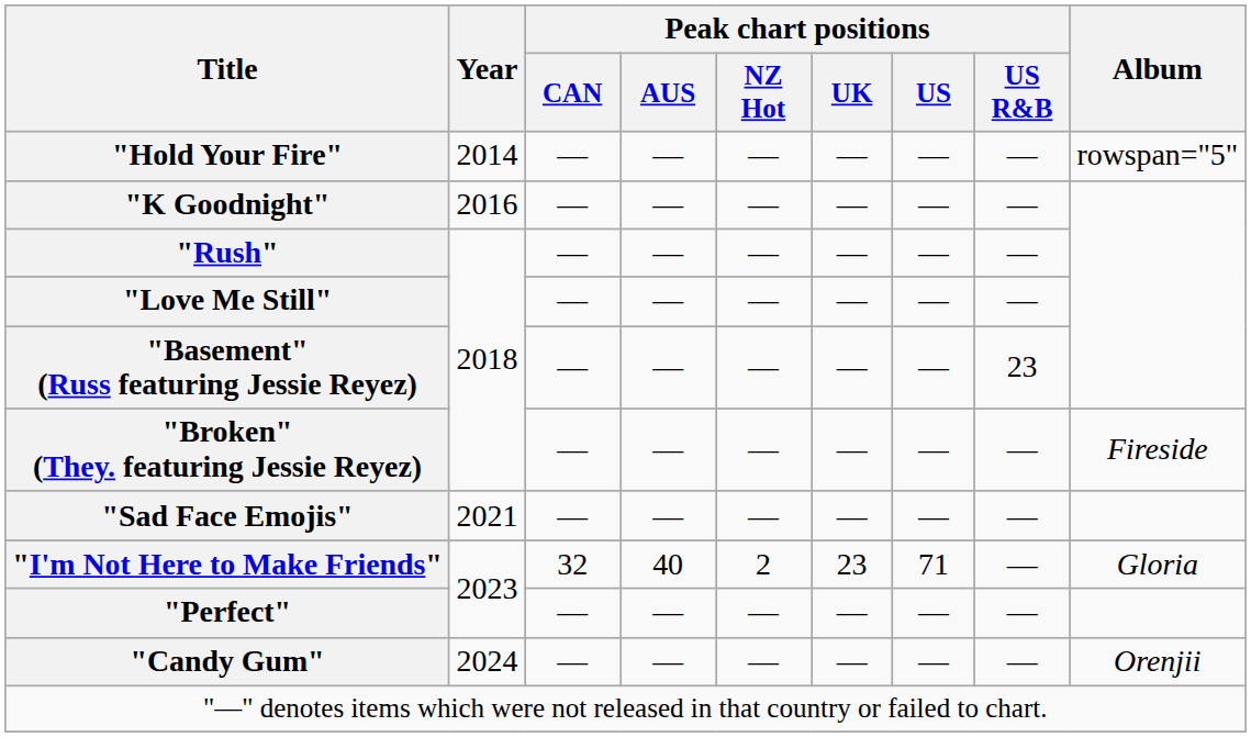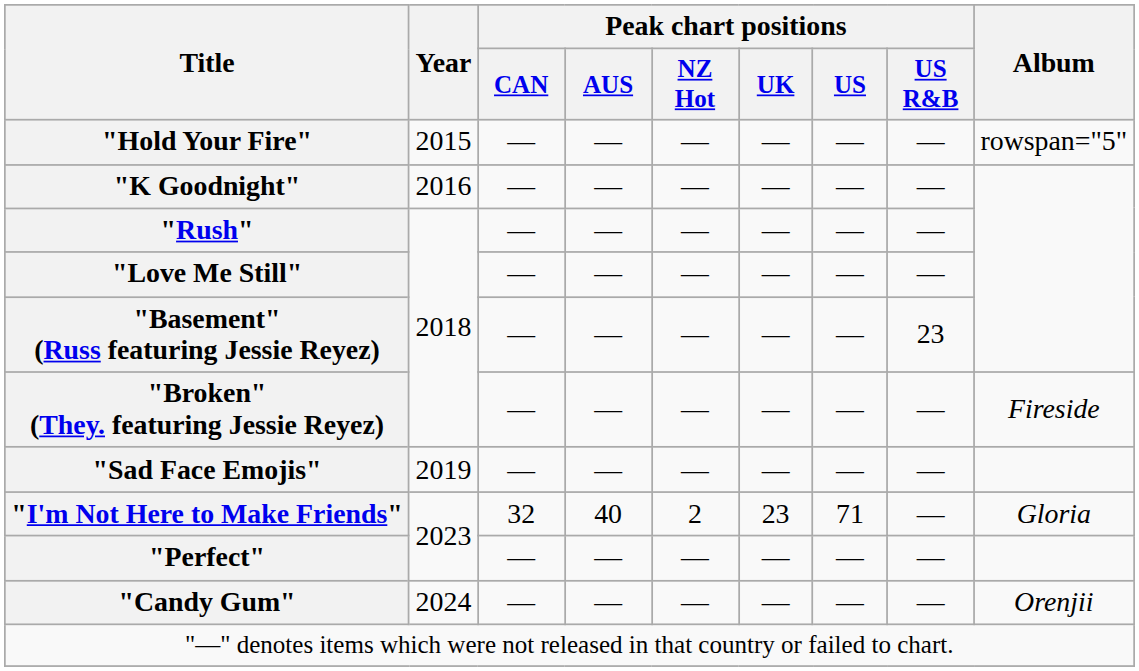"Hold Your Fire" | Year: 2014 -> 2015
"Sad Face Emojis" | Year: 2021 -> 2019
